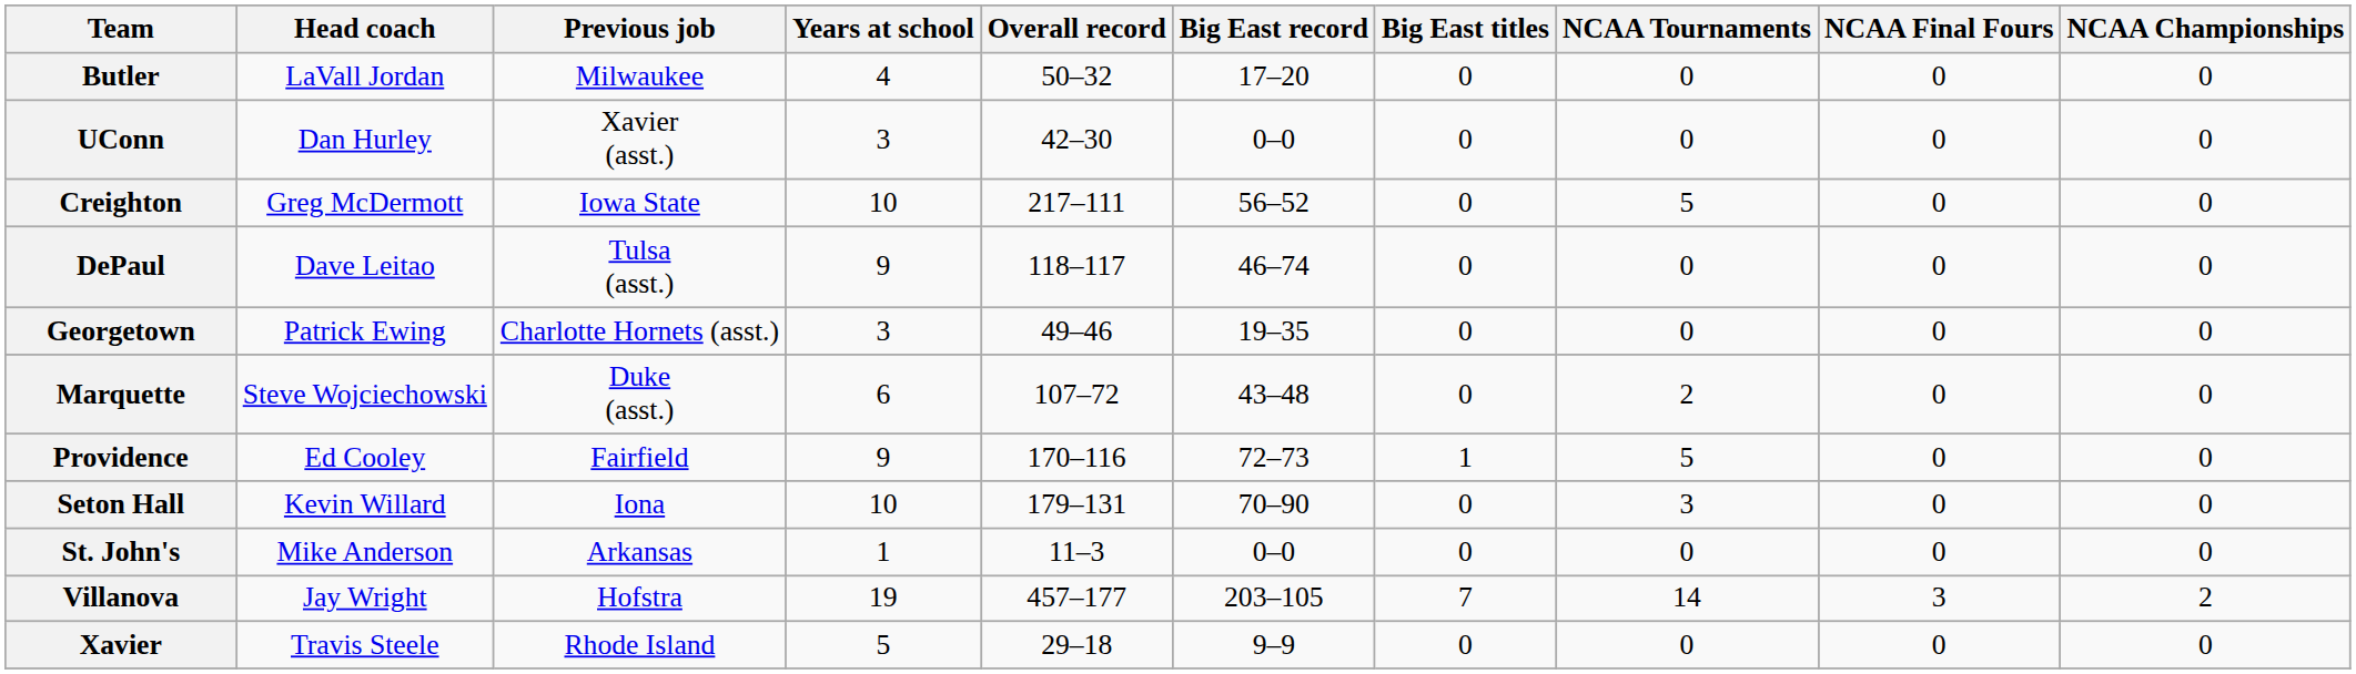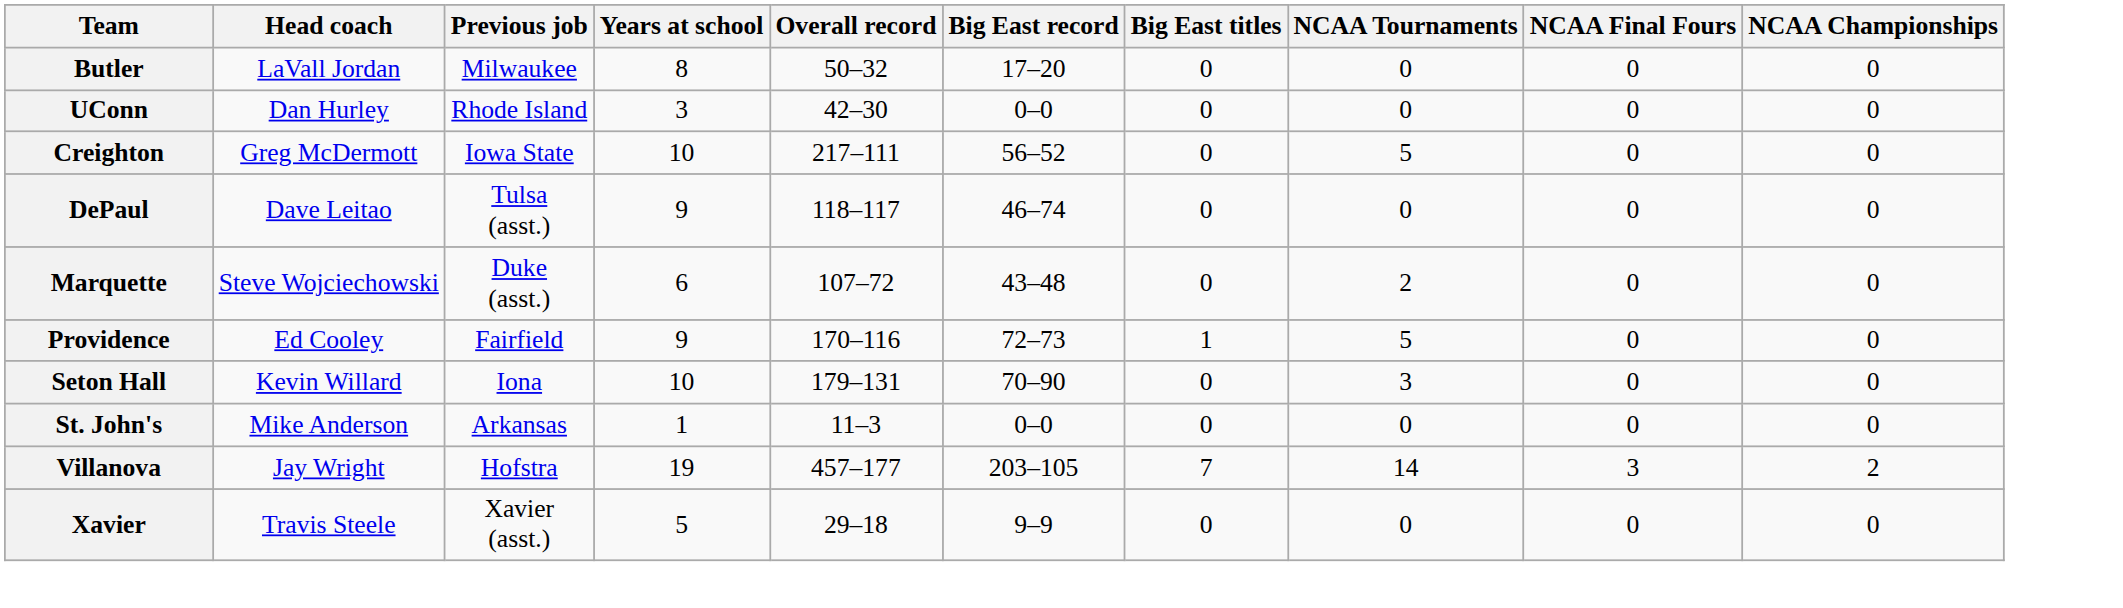Butler | Years at school: 4 -> 8
UConn | Previous job: Xavier (asst.) -> Rhode Island
- row: Georgetown | Patrick Ewing | Charlotte Hornets (asst.) | 3 | 49–46 | 19–35 | 0 | 0 | 0 | 0
Xavier | Previous job: Rhode Island -> Xavier (asst.)
